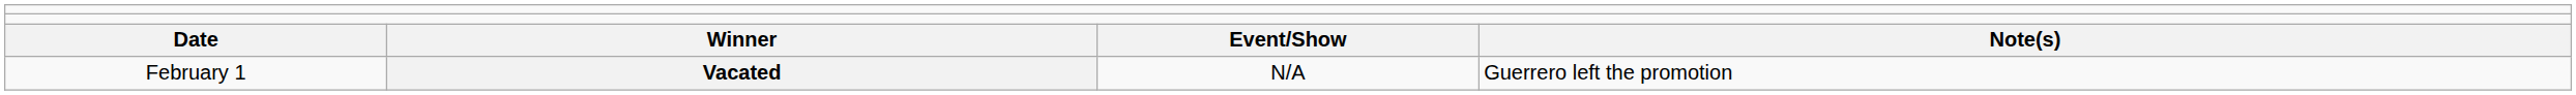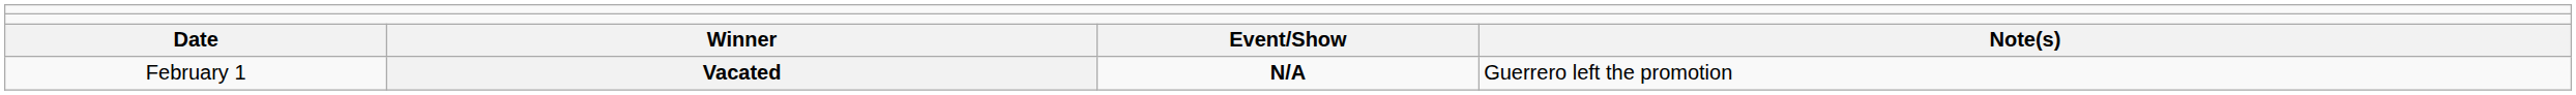February 1 | column 3: normal -> bold
